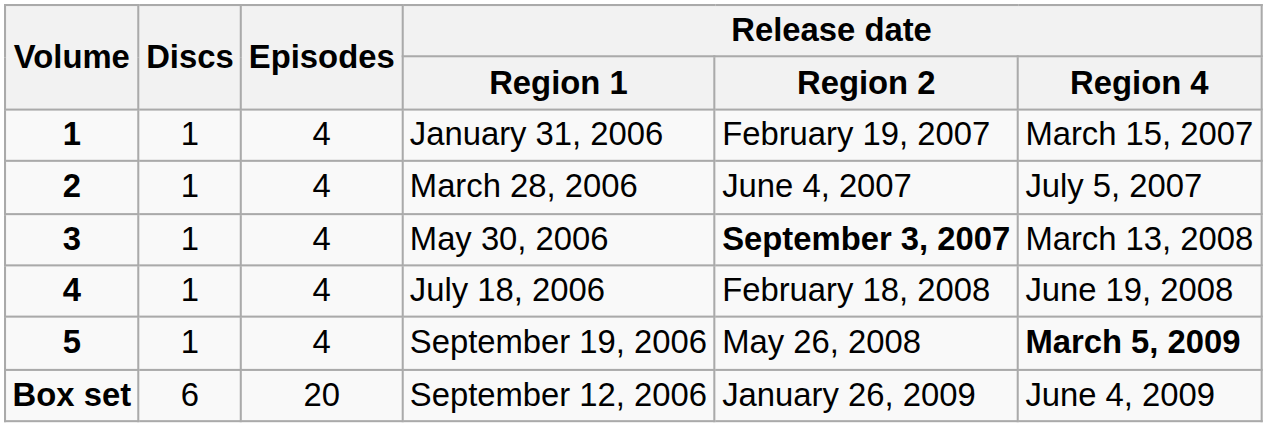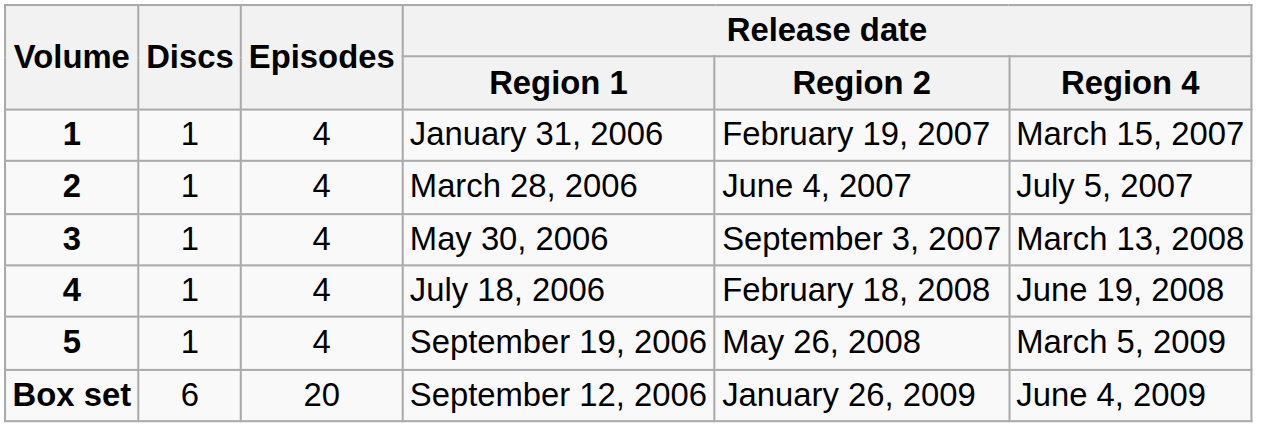May 30, 2006 | Release date / Region 2: bold -> normal
September 19, 2006 | Release date / Region 4: bold -> normal
